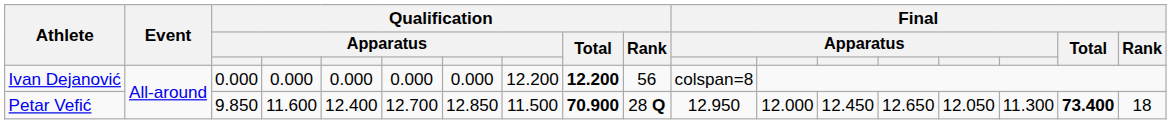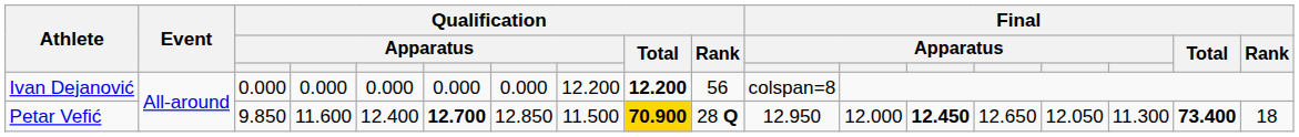row 5 | column 6: normal -> bold
row 5 | Qualification / Total: no background -> gold background
row 5 | column 13: normal -> bold
